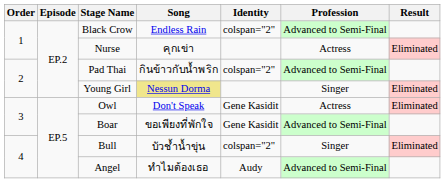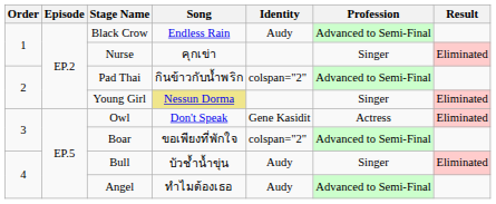Black Crow | Identity: colspan="2" -> Audy
Nurse | Profession: Actress -> Singer
Boar | Identity: Gene Kasidit -> colspan="2"
Bull | Identity: colspan="2" -> Audy
